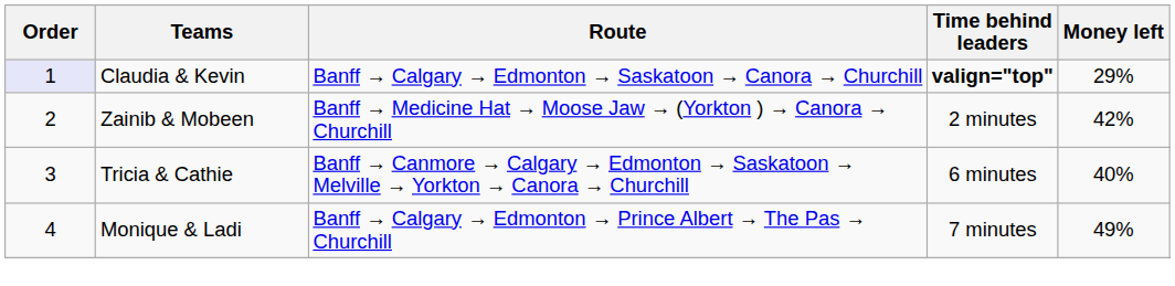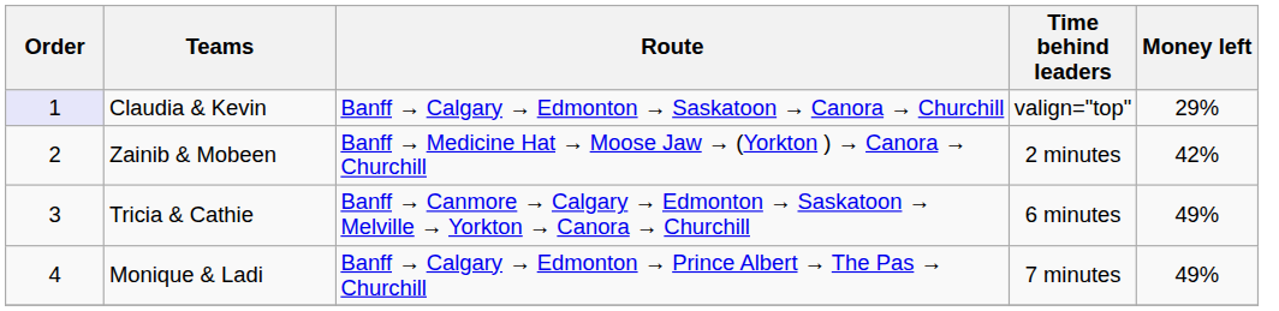Claudia & Kevin | Time behind leaders: bold -> normal
Tricia & Cathie | Money left: 40% -> 49%
